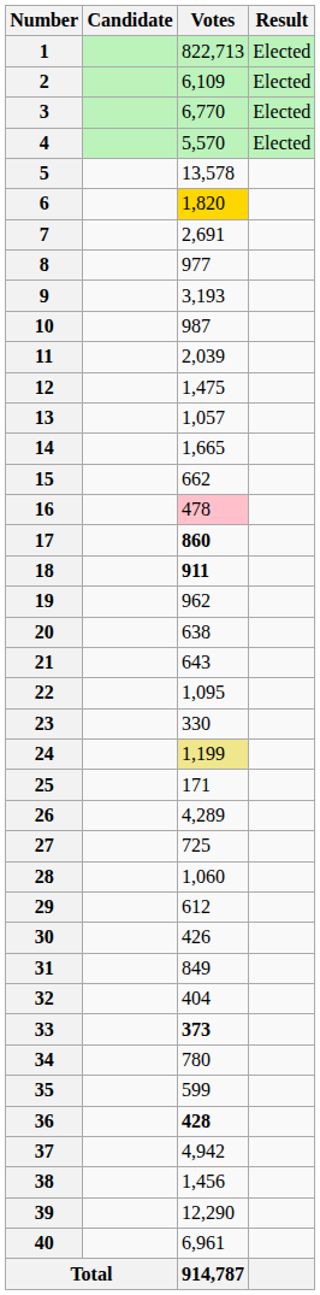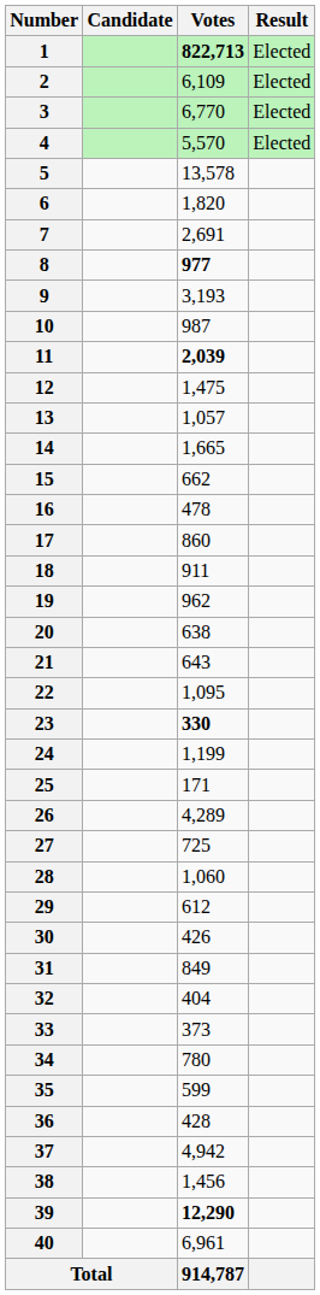1 | Votes: normal -> bold
6 | Votes: gold background -> no background
8 | Votes: normal -> bold
11 | Votes: normal -> bold
16 | Votes: pink background -> no background
17 | Votes: bold -> normal
18 | Votes: bold -> normal
23 | Votes: normal -> bold
24 | Votes: khaki background -> no background
33 | Votes: bold -> normal
36 | Votes: bold -> normal
39 | Votes: normal -> bold
